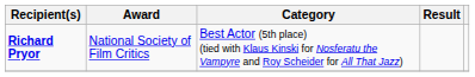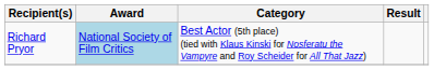row 2 | Recipient(s): bold -> normal
row 2 | Award: no background -> lightblue background
